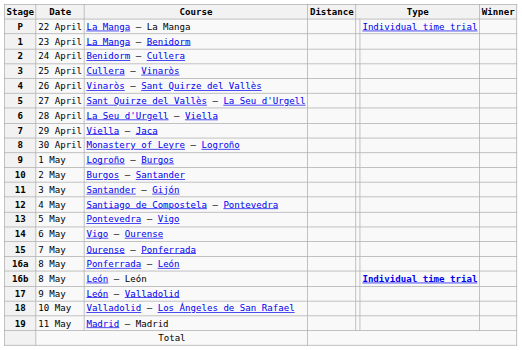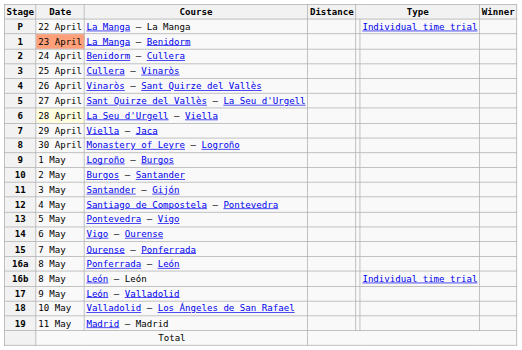La Manga – Benidorm | Date: no background -> lightsalmon background
La Seu d'Urgell – Viella | Date: no background -> lightyellow background
León – León | column 6: bold -> normal
